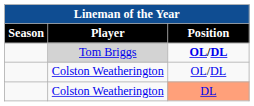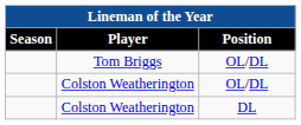Tom Briggs | Player: lightgrey background -> no background
Tom Briggs | Position: bold -> normal
Colston Weatherington / DL | Position: lightsalmon background -> no background
